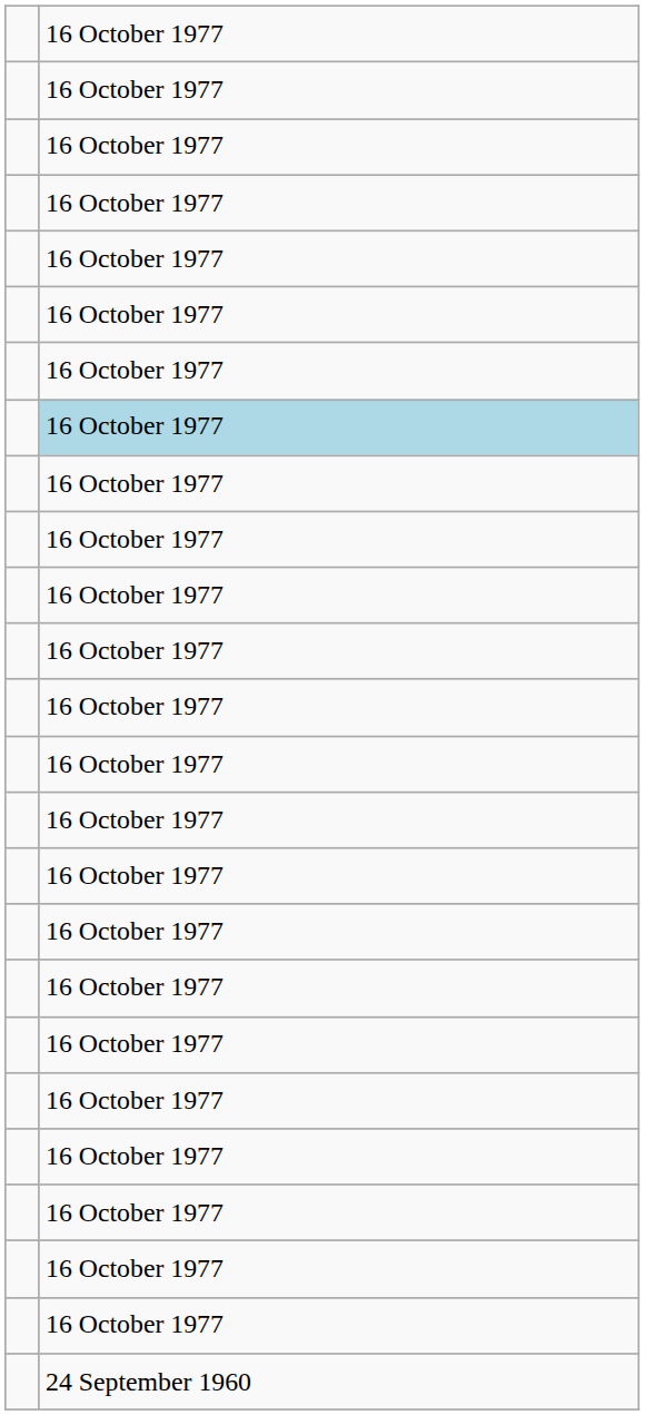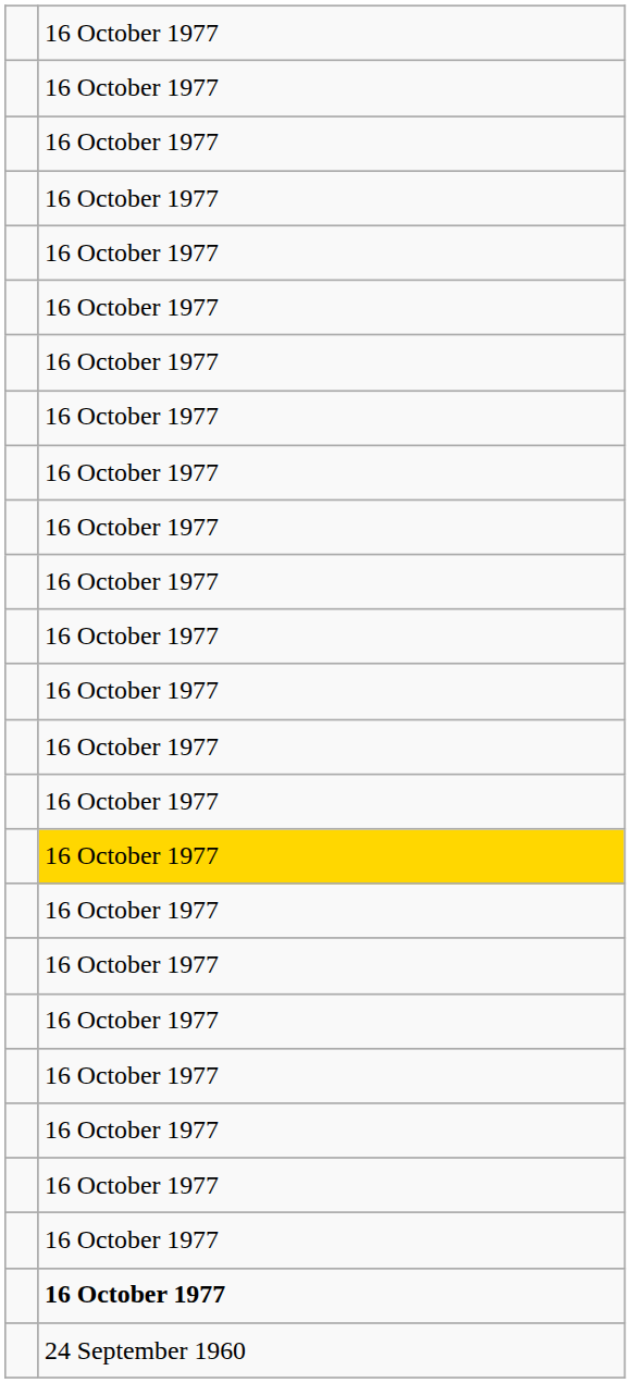row 8 | column 2: lightblue background -> no background
row 16 | column 2: no background -> gold background
row 24 | column 2: normal -> bold
